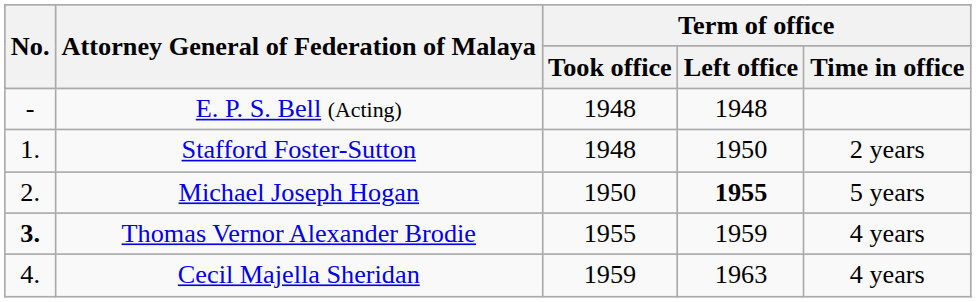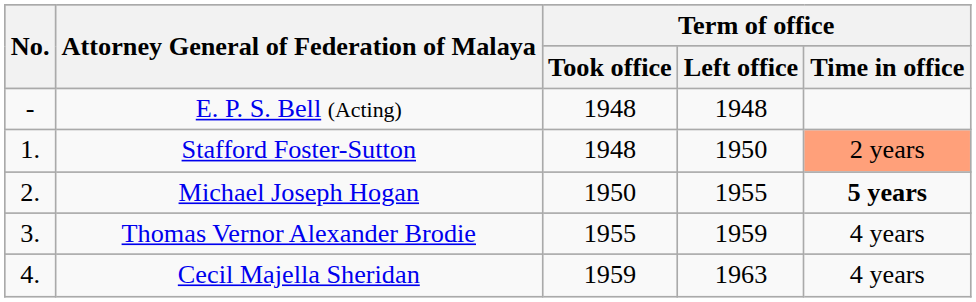Stafford Foster-Sutton | Term of office / Time in office: no background -> lightsalmon background
Michael Joseph Hogan | Term of office / Left office: bold -> normal
Michael Joseph Hogan | Term of office / Time in office: normal -> bold
Thomas Vernor Alexander Brodie | No.: bold -> normal
